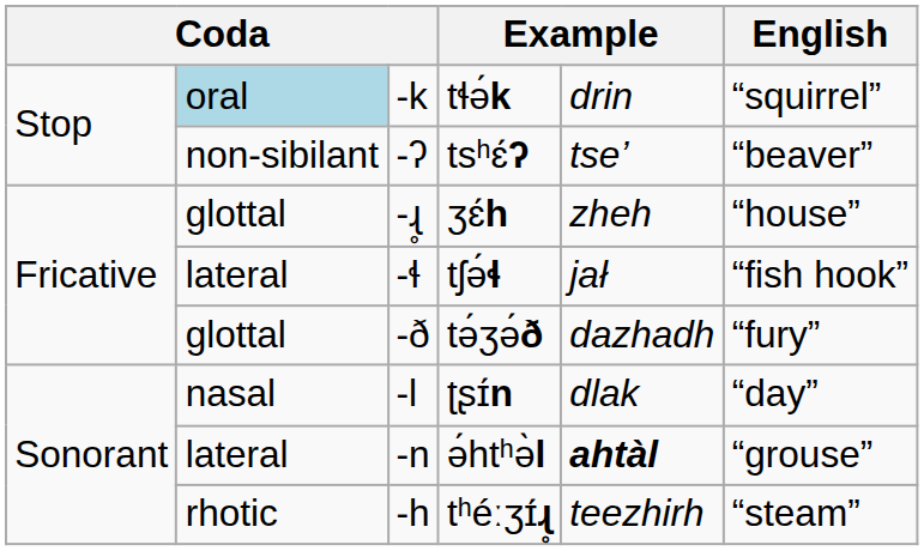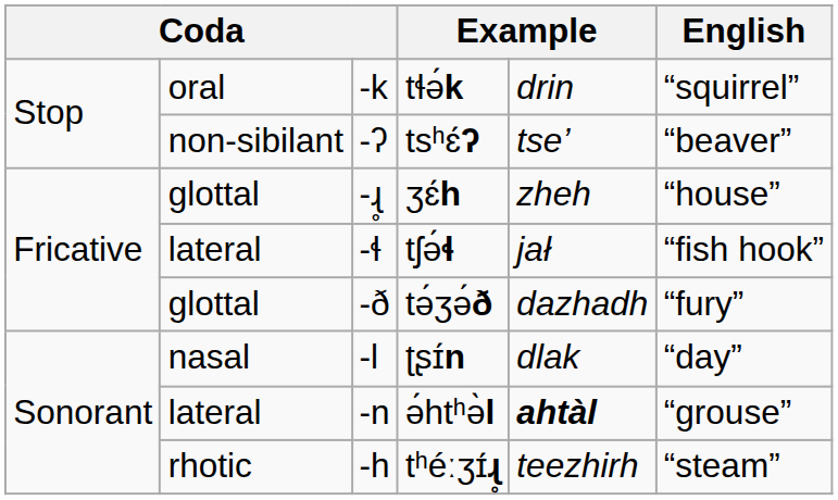tɬə́k | column 2: lightblue background -> no background
